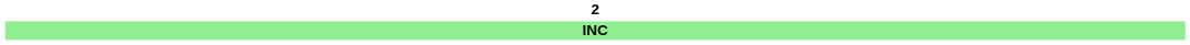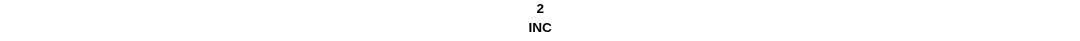row 2 | column 1: lightgreen background -> no background
